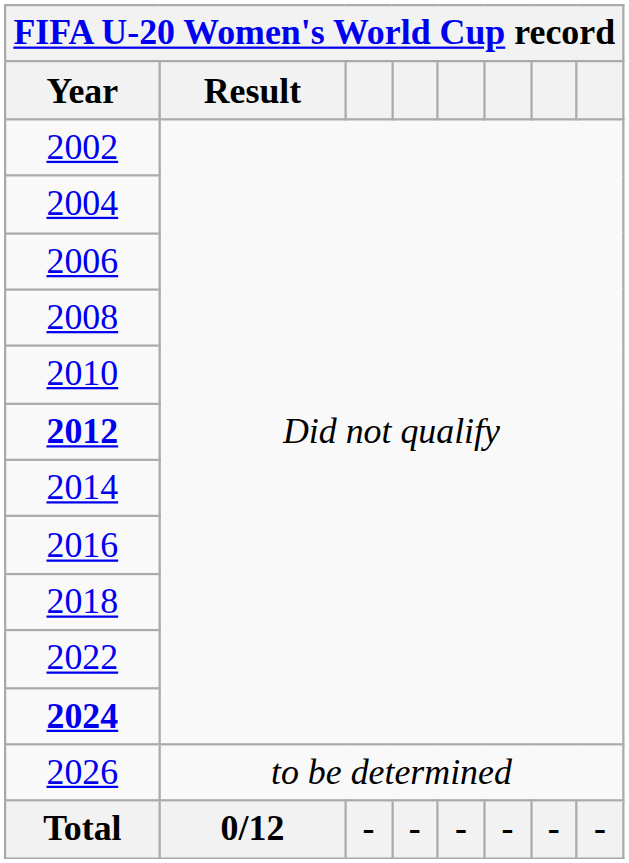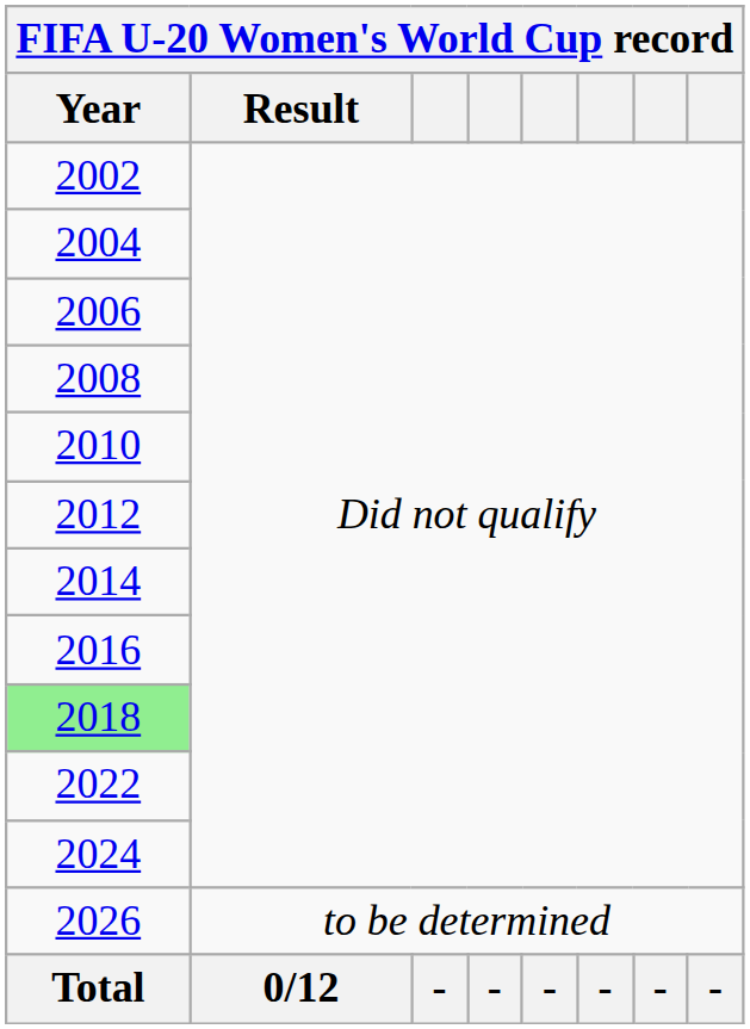2012 | Year: bold -> normal
2018 | Year: no background -> lightgreen background
2024 | Year: bold -> normal
